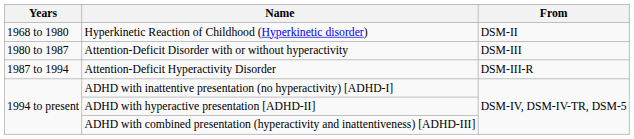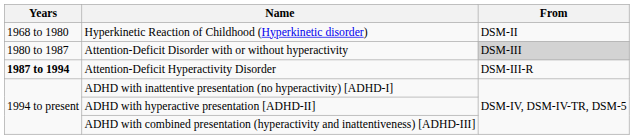Attention-Deficit Disorder with or without hyperactivity | From: no background -> lightgrey background
Attention-Deficit Hyperactivity Disorder | Years: normal -> bold
